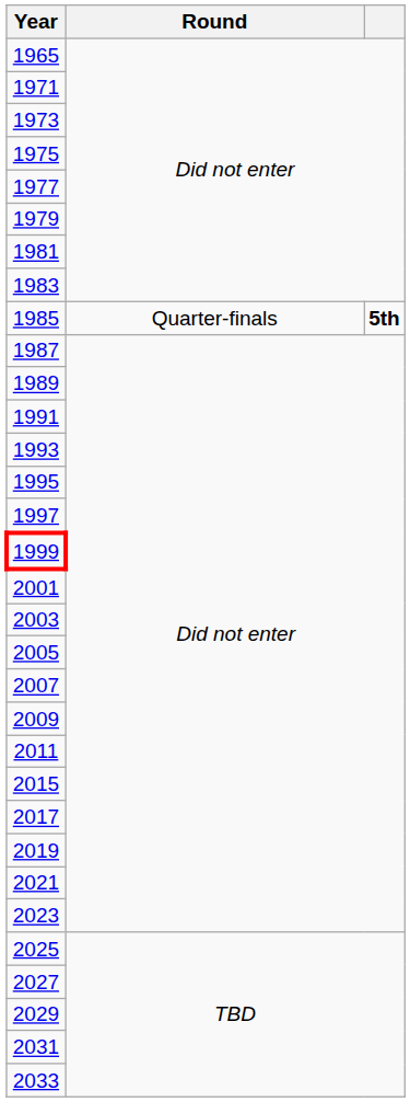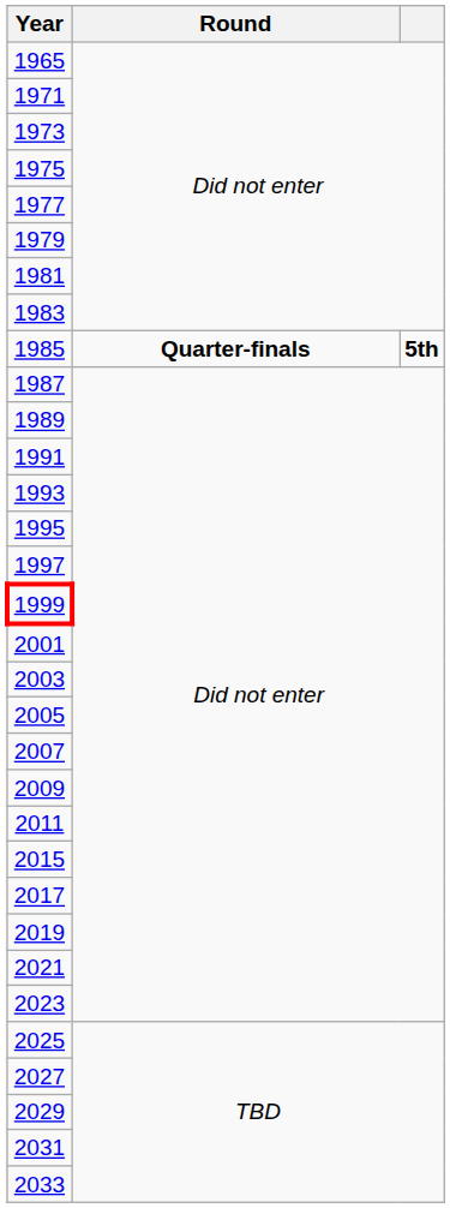1985 | Round: normal -> bold
